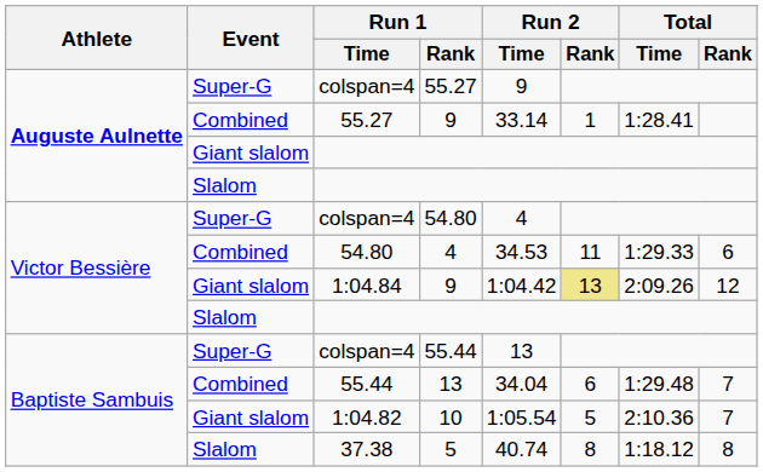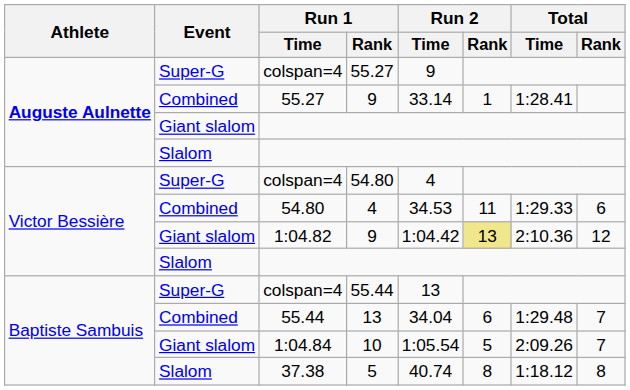Giant slalom / 9 | Run 1 / Time: 1:04.84 -> 1:04.82
Giant slalom / 9 | Total / Time: 2:09.26 -> 2:10.36
10 | Run 1 / Time: 1:04.82 -> 1:04.84
10 | Total / Time: 2:10.36 -> 2:09.26
